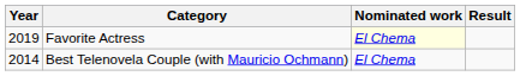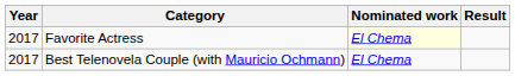Favorite Actress | Year: 2019 -> 2017
Best Telenovela Couple (with Mauricio Ochmann) | Year: 2014 -> 2017
